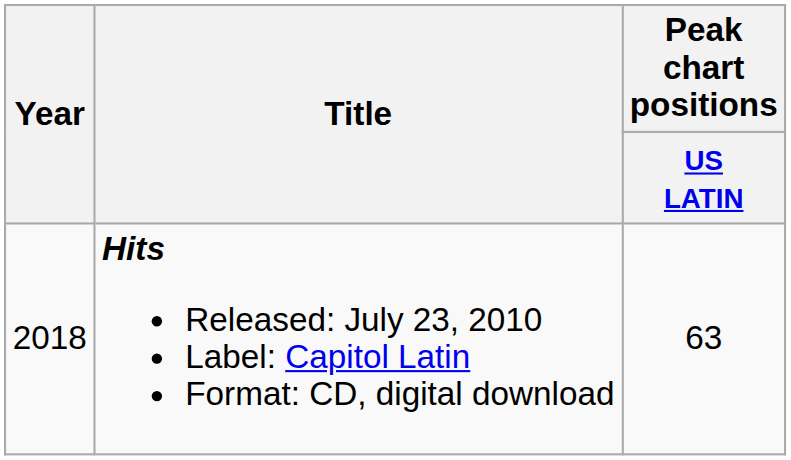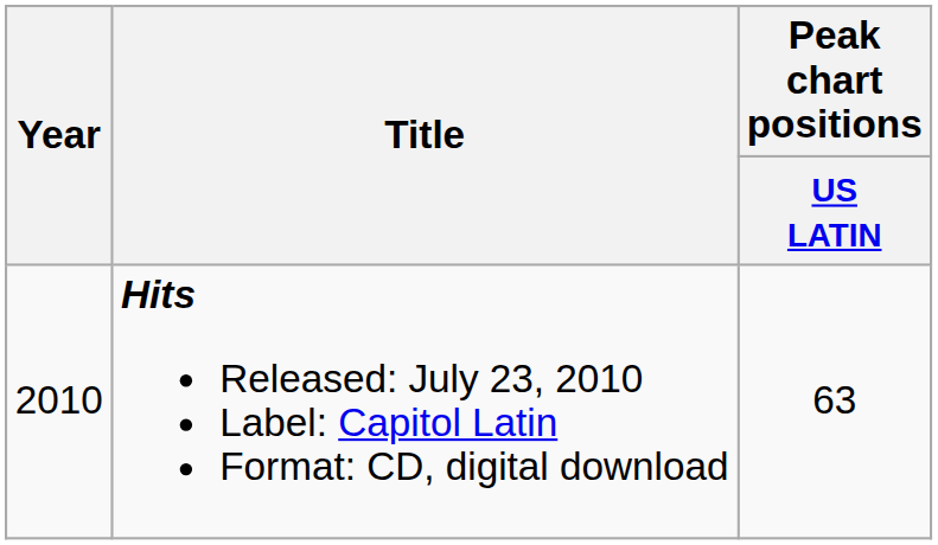row 3 | Year: 2018 -> 2010
